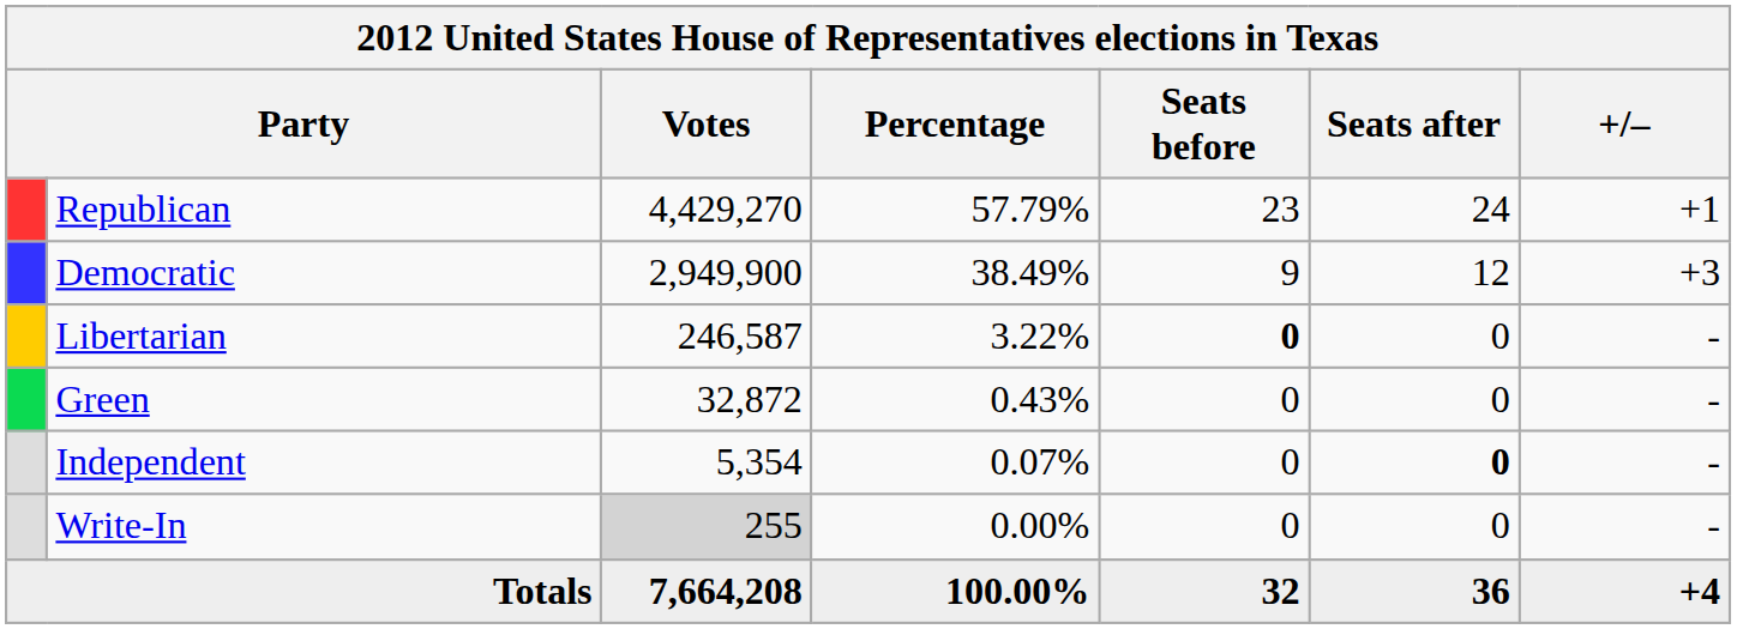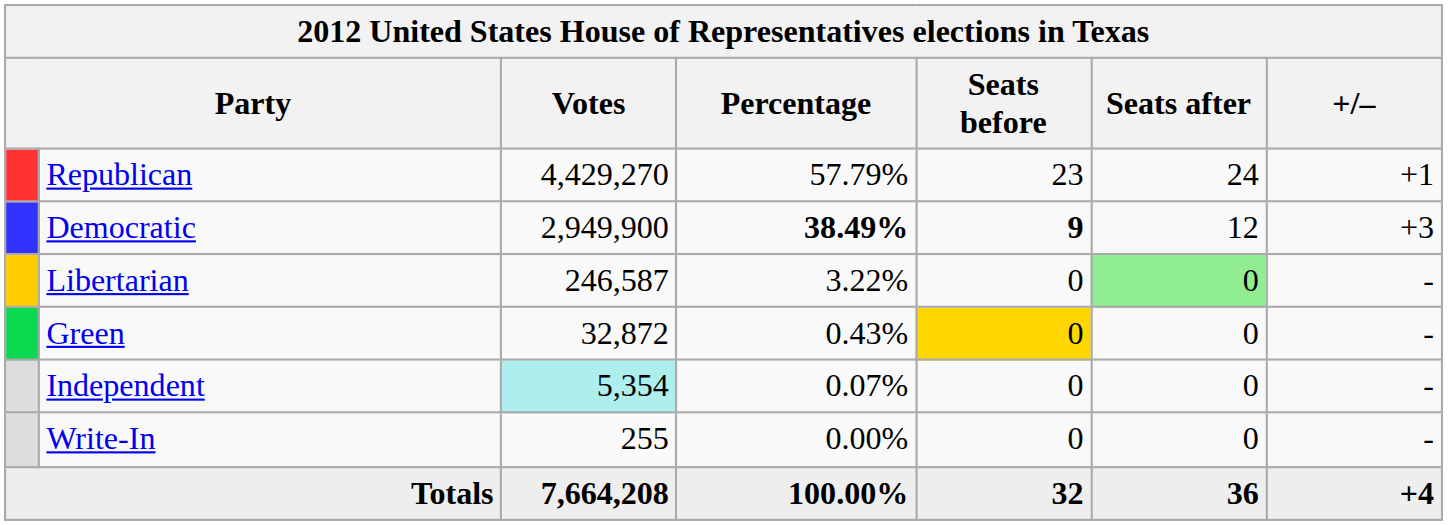Democratic | Percentage: normal -> bold
Democratic | Seats before: normal -> bold
Libertarian | Seats before: bold -> normal
Libertarian | Seats after: no background -> lightgreen background
Green | Seats before: no background -> gold background
Independent | Votes: no background -> paleturquoise background
Independent | Seats after: bold -> normal
Write-In | Votes: lightgrey background -> no background
